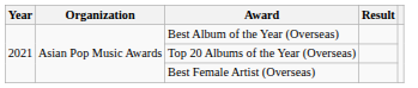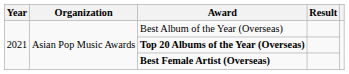Top 20 Albums of the Year (Overseas) | Award: normal -> bold
Best Female Artist (Overseas) | Award: normal -> bold
